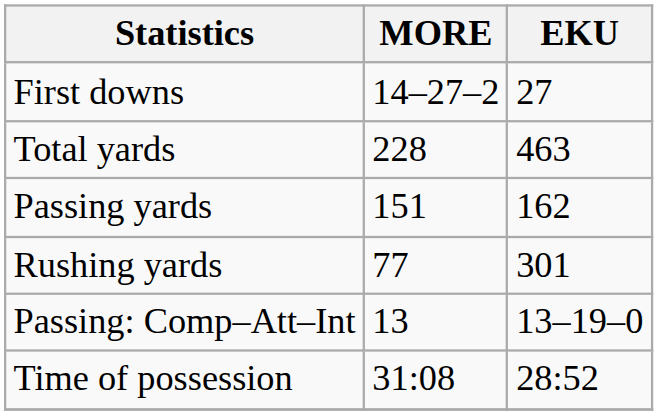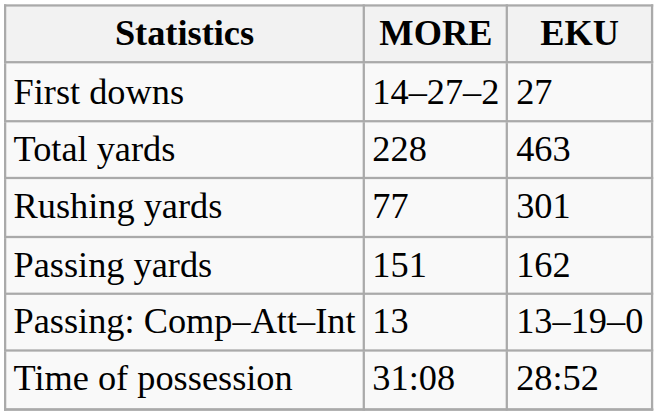rows swapped: Rushing yards <-> Passing yards
